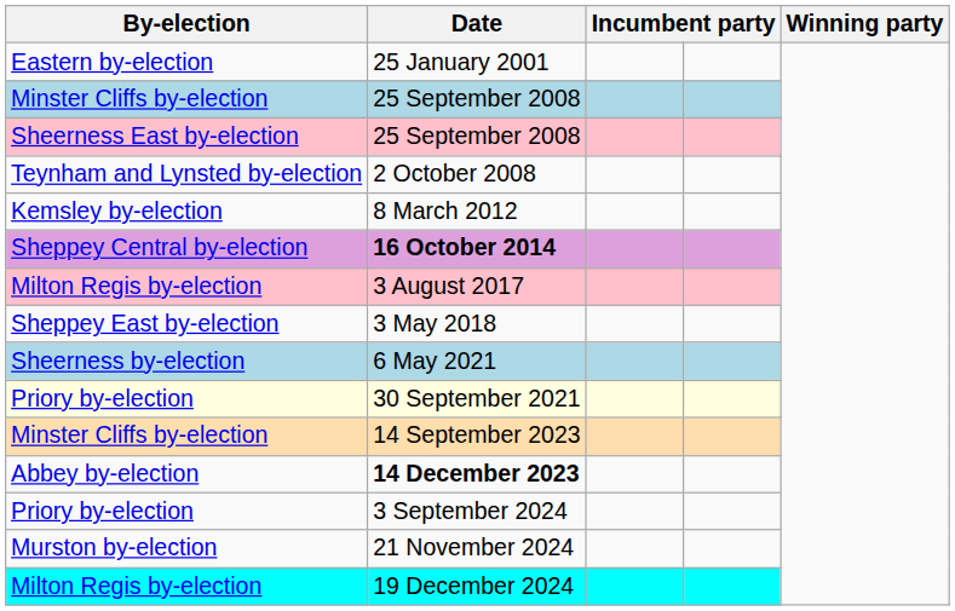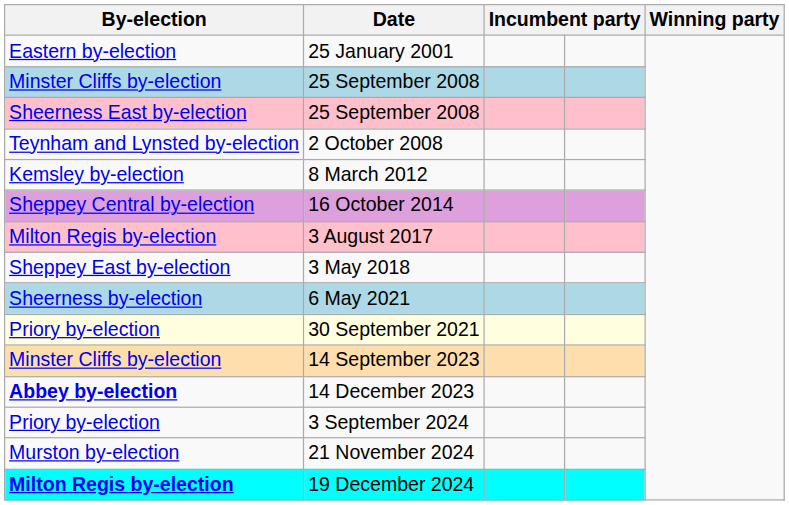16 October 2014 | Date: bold -> normal
14 December 2023 | By-election: normal -> bold
14 December 2023 | Date: bold -> normal
19 December 2024 | By-election: normal -> bold
